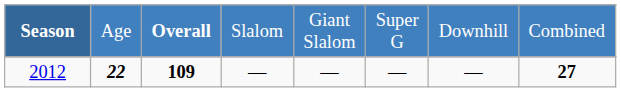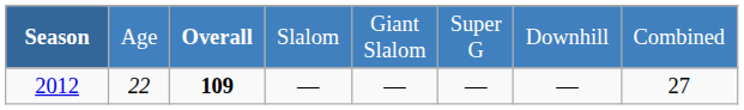2012 | column 2: bold -> normal
2012 | column 8: bold -> normal
